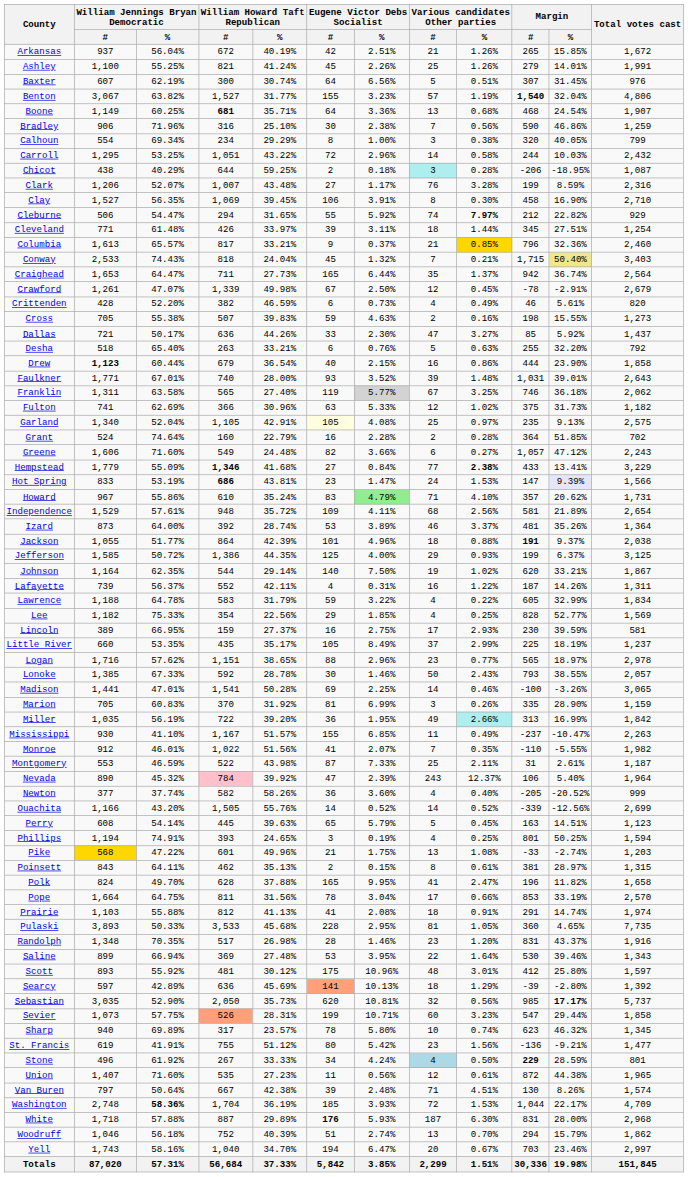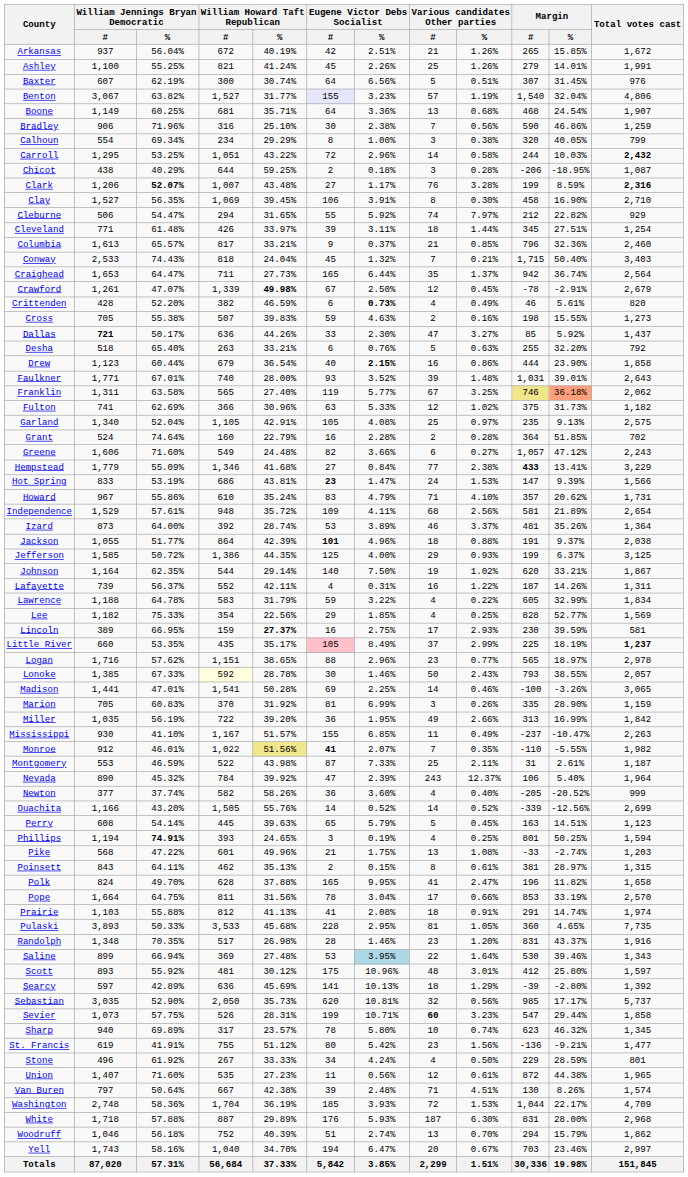Benton | Eugene Victor Debs Socialist / #: no background -> lavender background
Benton | Margin / #: bold -> normal
Boone | William Howard Taft Republican / #: bold -> normal
Carroll | Total votes cast: normal -> bold
Chicot | Various candidates Other parties / #: paleturquoise background -> no background
Clark | William Jennings Bryan Democratic / %: normal -> bold
Clark | Total votes cast: normal -> bold
Cleburne | Various candidates Other parties / %: bold -> normal
Columbia | Various candidates Other parties / %: gold background -> no background
Conway | Margin / %: khaki background -> no background
Crawford | William Howard Taft Republican / %: normal -> bold
Crittenden | Eugene Victor Debs Socialist / %: normal -> bold
Dallas | William Jennings Bryan Democratic / #: normal -> bold
Drew | William Jennings Bryan Democratic / #: bold -> normal
Drew | Eugene Victor Debs Socialist / %: normal -> bold
Franklin | Eugene Victor Debs Socialist / %: lightgrey background -> no background
Franklin | Margin / #: no background -> khaki background
Franklin | Margin / %: no background -> lightsalmon background
Garland | Eugene Victor Debs Socialist / #: lightyellow background -> no background
Hempstead | William Howard Taft Republican / #: bold -> normal
Hempstead | Various candidates Other parties / %: bold -> normal
Hempstead | Margin / #: normal -> bold
Hot Spring | William Howard Taft Republican / #: bold -> normal
Hot Spring | Eugene Victor Debs Socialist / #: normal -> bold
Hot Spring | Margin / %: lavender background -> no background
Howard | Eugene Victor Debs Socialist / %: lightgreen background -> no background
Jackson | Eugene Victor Debs Socialist / #: normal -> bold
Jackson | Margin / #: bold -> normal
Lincoln | William Howard Taft Republican / %: normal -> bold
Little River | Eugene Victor Debs Socialist / #: no background -> pink background
Little River | Total votes cast: normal -> bold
Lonoke | William Howard Taft Republican / #: no background -> lightyellow background
Miller | Various candidates Other parties / %: paleturquoise background -> no background
Monroe | William Howard Taft Republican / %: no background -> khaki background
Monroe | Eugene Victor Debs Socialist / #: normal -> bold
Nevada | William Howard Taft Republican / #: pink background -> no background
Phillips | William Jennings Bryan Democratic / %: normal -> bold
Pike | William Jennings Bryan Democratic / #: gold background -> no background
Saline | Eugene Victor Debs Socialist / %: no background -> lightblue background
Searcy | Eugene Victor Debs Socialist / #: lightsalmon background -> no background
Sebastian | Margin / %: bold -> normal
Sevier | William Howard Taft Republican / #: lightsalmon background -> no background
Sevier | Various candidates Other parties / #: normal -> bold
Stone | Various candidates Other parties / #: lightblue background -> no background
Stone | Margin / #: bold -> normal
Washington | William Jennings Bryan Democratic / %: bold -> normal
White | Eugene Victor Debs Socialist / #: bold -> normal
